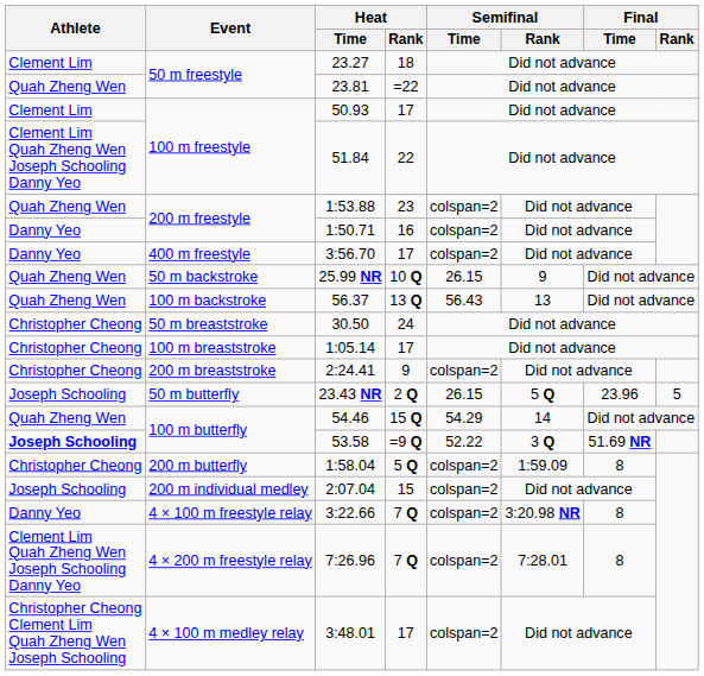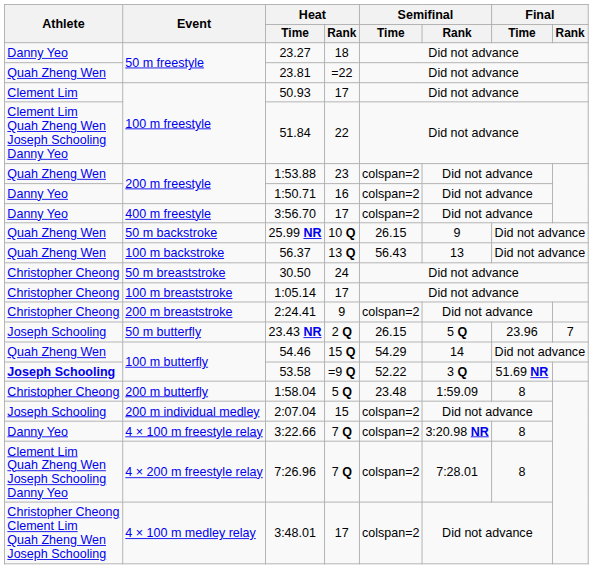23.27 | Athlete: Clement Lim -> Danny Yeo
23.43 NR | Final / Rank: 5 -> 7
1:58.04 | Semifinal / Time: colspan=2 -> 23.48
